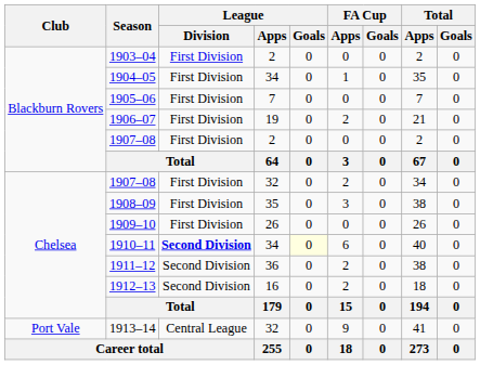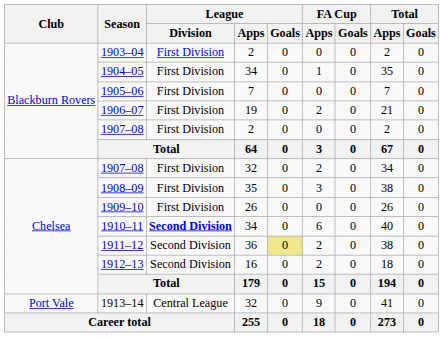1910–11 | League / Goals: lightyellow background -> no background
1911–12 | League / Goals: no background -> khaki background
